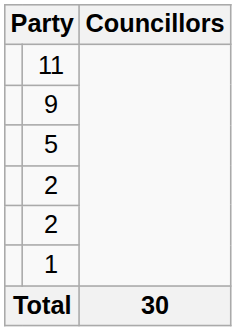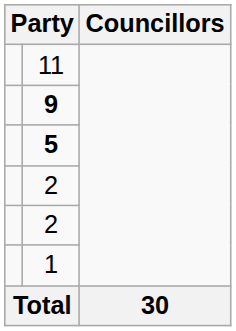9 | column 2: normal -> bold
5 | column 2: normal -> bold
